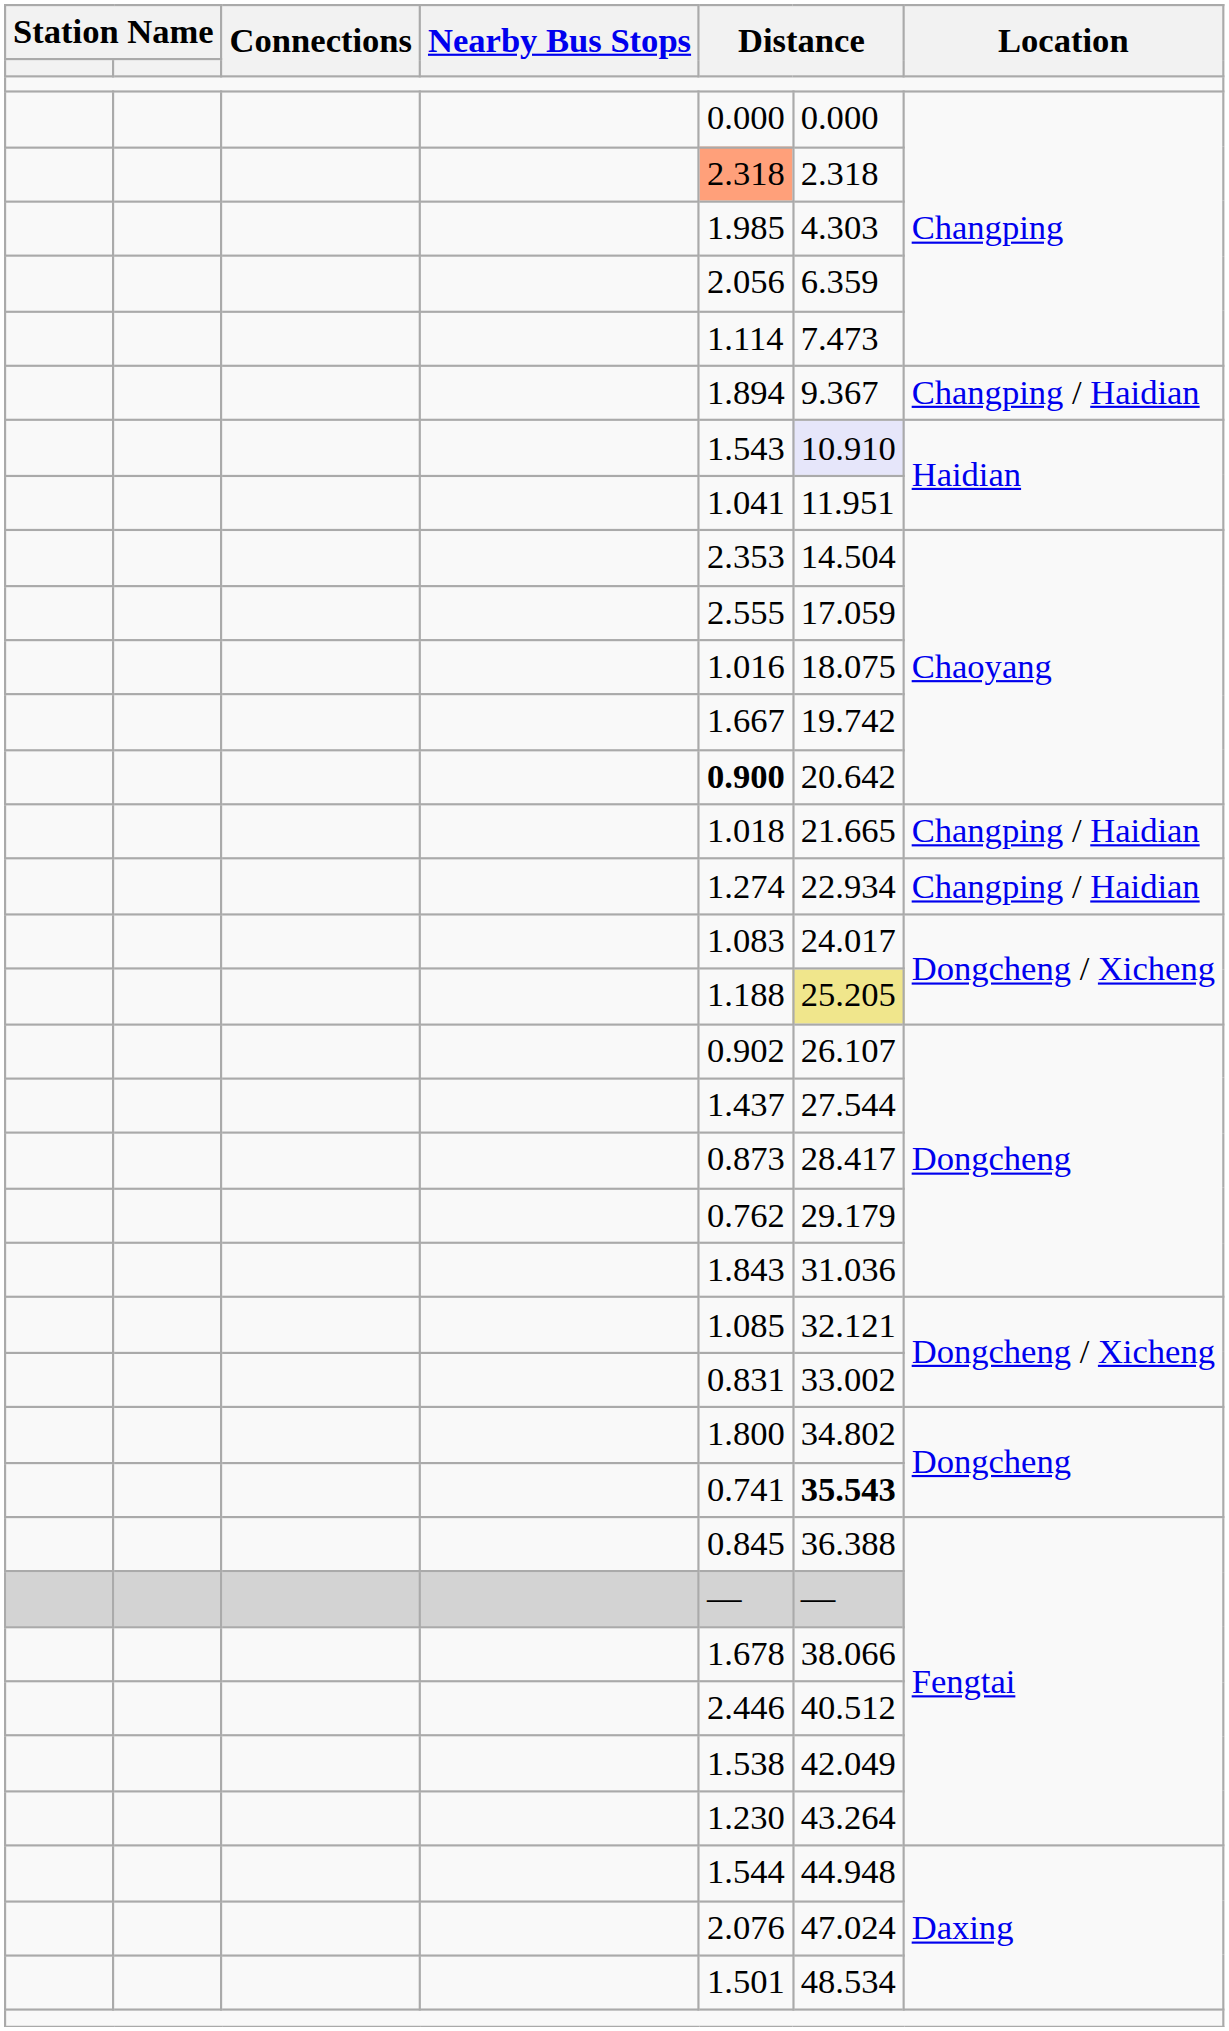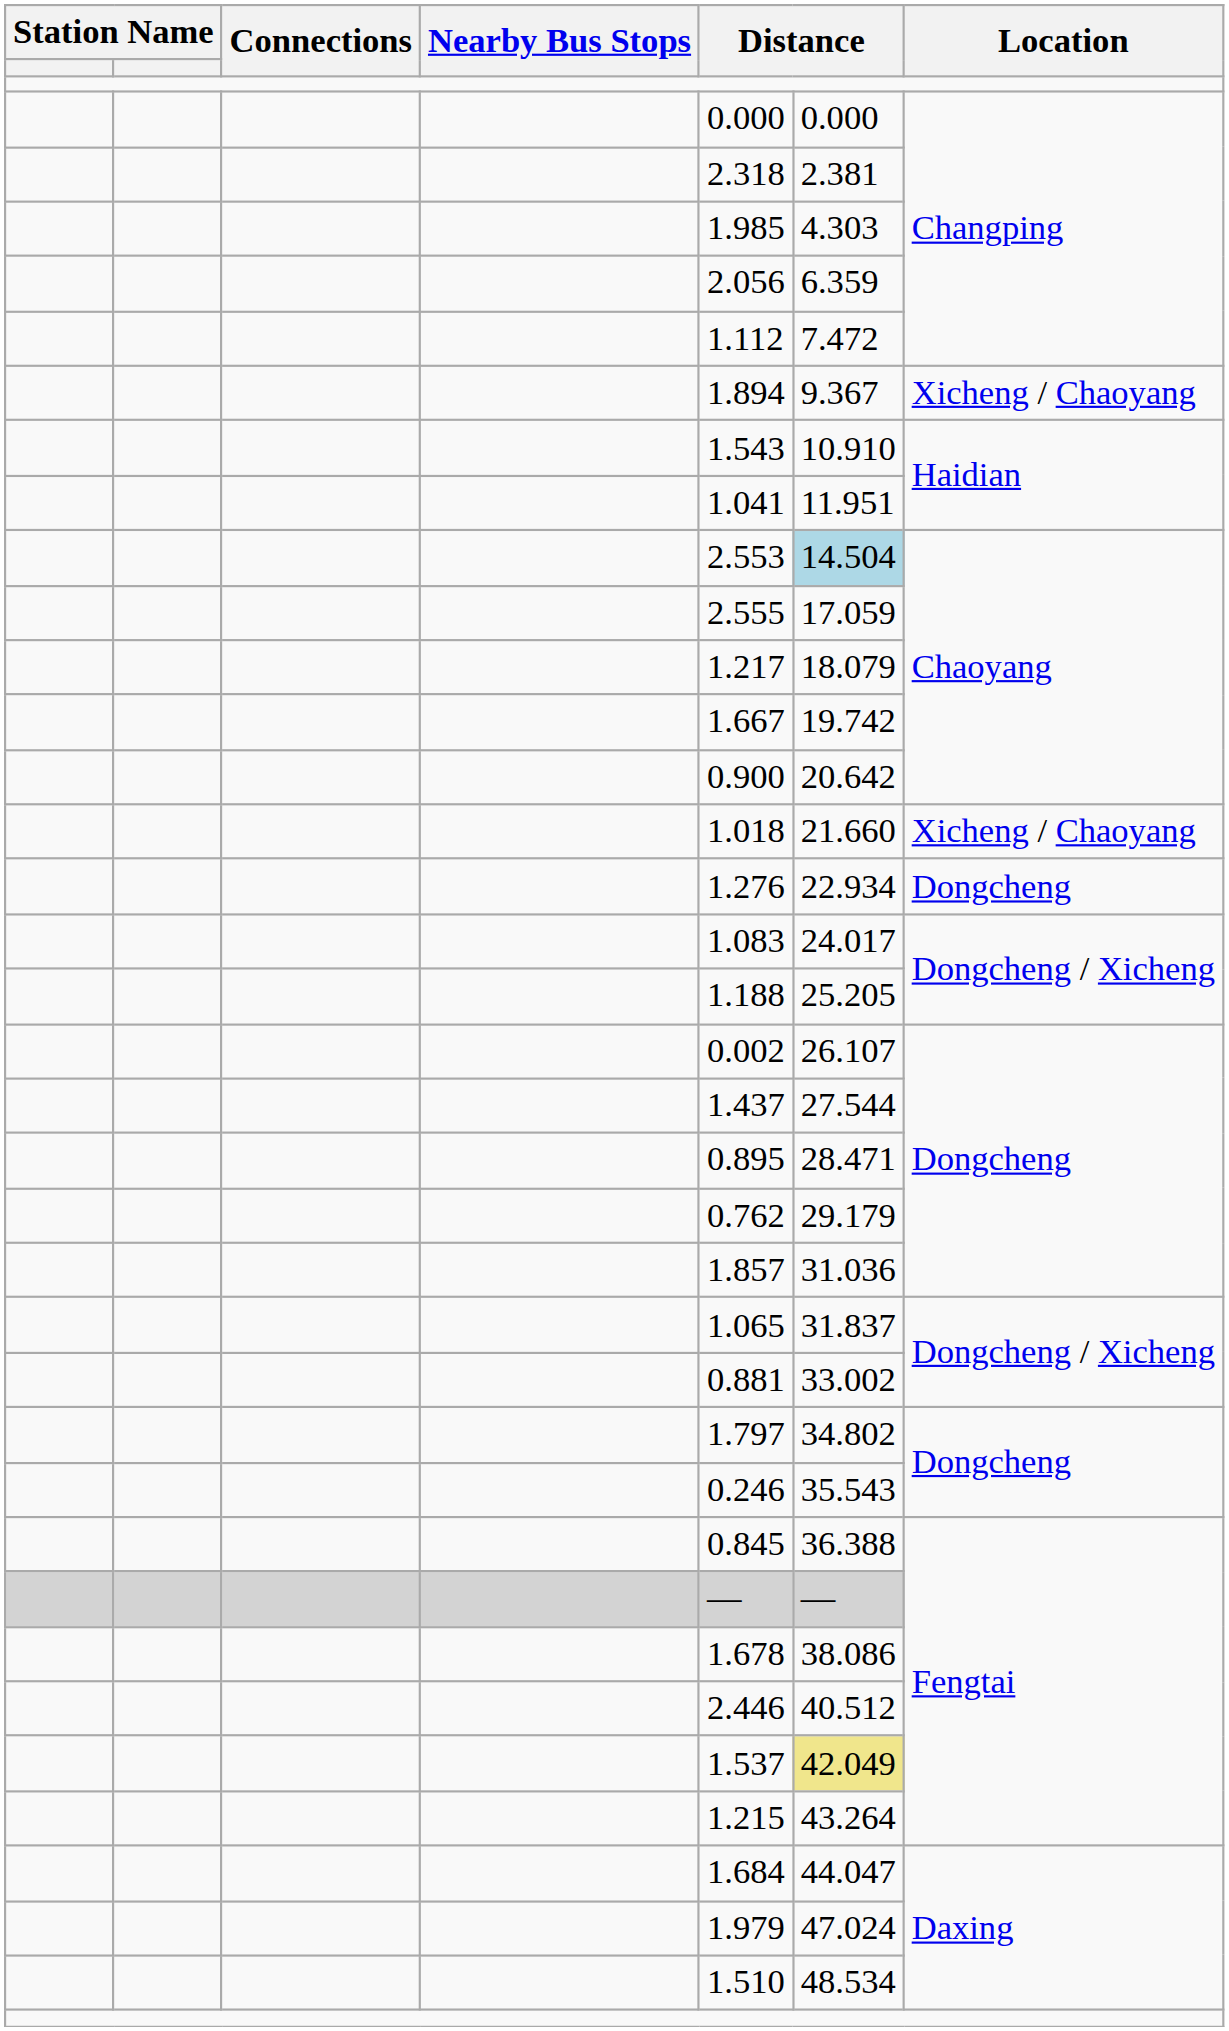row 5 | column 5: lightsalmon background -> no background
row 5 | column 6: 2.318 -> 2.381
row 8 | column 5: 1.114 -> 1.112
row 8 | column 6: 7.473 -> 7.472
row 9 | Location: Changping / Haidian -> Xicheng / Chaoyang
row 10 | column 6: lavender background -> no background
row 12 | column 5: 2.353 -> 2.553
row 12 | column 6: no background -> lightblue background
row 14 | column 5: 1.016 -> 1.217
row 14 | column 6: 18.075 -> 18.079
row 16 | column 5: bold -> normal
row 17 | column 6: 21.665 -> 21.660
row 17 | Location: Changping / Haidian -> Xicheng / Chaoyang
row 18 | column 5: 1.274 -> 1.276
row 18 | Location: Changping / Haidian -> Dongcheng
row 20 | column 6: khaki background -> no background
row 21 | column 5: 0.902 -> 0.002
row 23 | column 5: 0.873 -> 0.895
row 23 | column 6: 28.417 -> 28.471
row 25 | column 5: 1.843 -> 1.857
row 26 | column 5: 1.085 -> 1.065
row 26 | column 6: 32.121 -> 31.837
row 27 | column 5: 0.831 -> 0.881
row 28 | column 5: 1.800 -> 1.797
row 29 | column 5: 0.741 -> 0.246
row 29 | column 6: bold -> normal
row 32 | column 6: 38.066 -> 38.086
row 34 | column 5: 1.538 -> 1.537
row 34 | column 6: no background -> khaki background
row 35 | column 5: 1.230 -> 1.215
row 36 | column 5: 1.544 -> 1.684
row 36 | column 6: 44.948 -> 44.047
row 37 | column 5: 2.076 -> 1.979
row 38 | column 5: 1.501 -> 1.510
